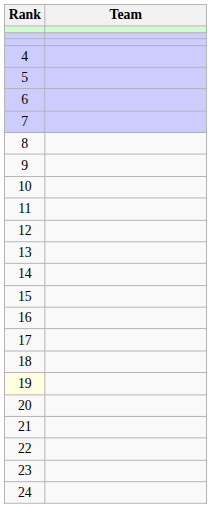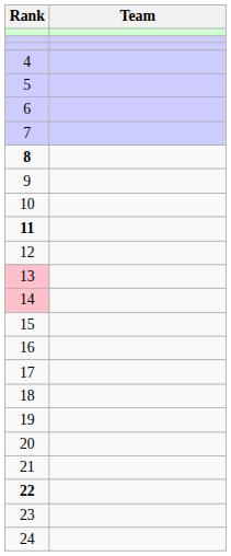row 9 | Rank: normal -> bold
row 12 | Rank: normal -> bold
row 14 | Rank: no background -> pink background
row 15 | Rank: no background -> pink background
row 20 | Rank: lightyellow background -> no background
row 23 | Rank: normal -> bold
